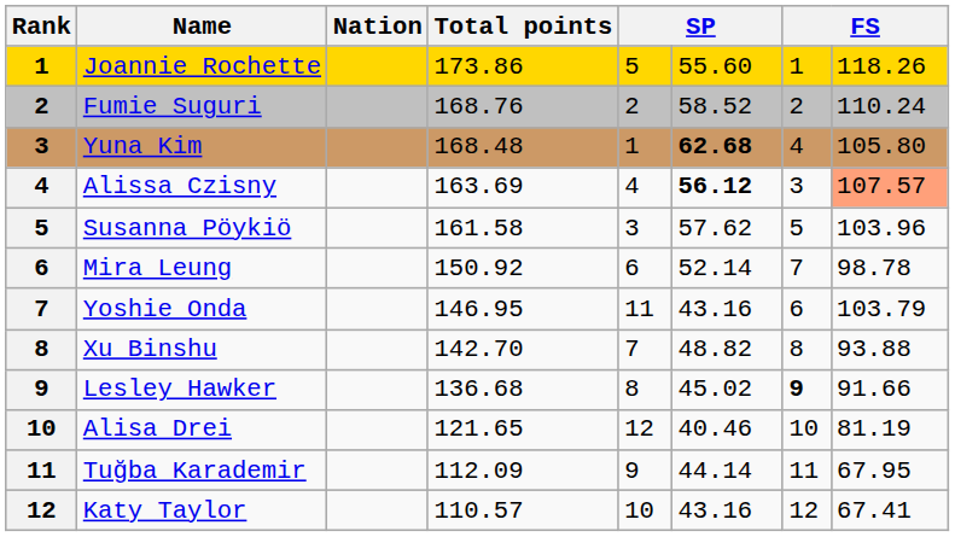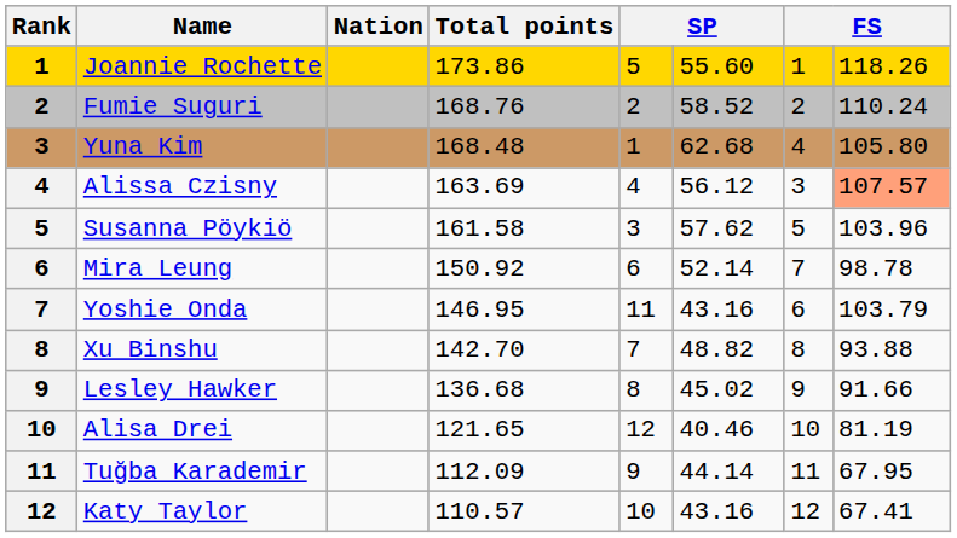Yuna Kim | column 6: bold -> normal
Alissa Czisny | column 6: bold -> normal
Lesley Hawker | column 7: bold -> normal
